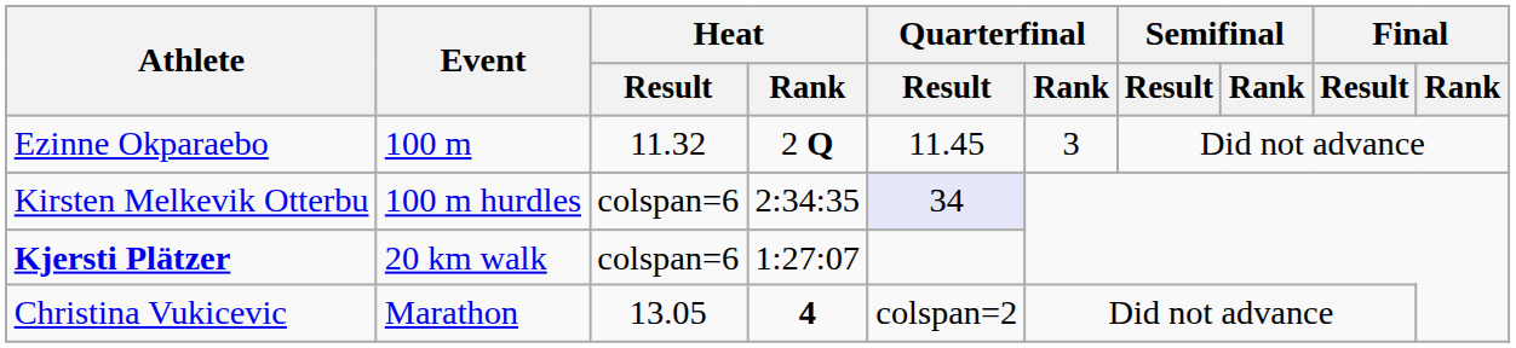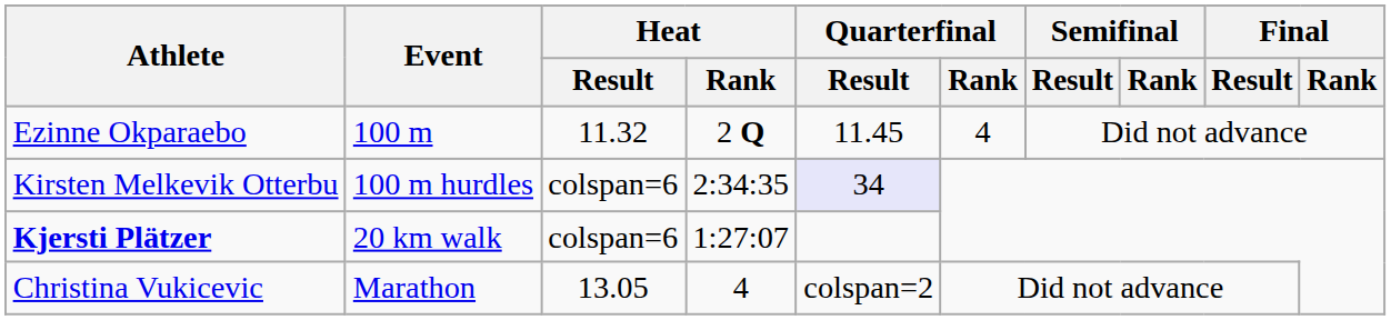Ezinne Okparaebo | Quarterfinal / Rank: 3 -> 4
Christina Vukicevic | Heat / Rank: bold -> normal
